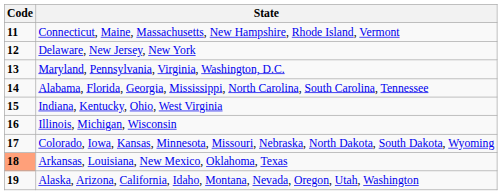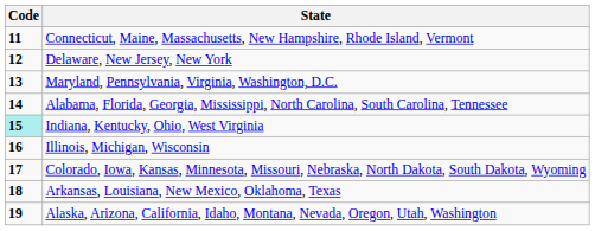Indiana, Kentucky, Ohio, West Virginia | Code: no background -> paleturquoise background
Arkansas, Louisiana, New Mexico, Oklahoma, Texas | Code: lightsalmon background -> no background
